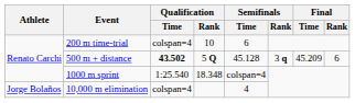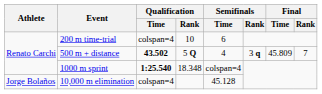500 m + distance | Semifinals / Time: 45.128 -> 4
500 m + distance | Final / Time: 45.209 -> 45.809
500 m + distance | Final / Rank: 6 -> 7
1000 m sprint | Qualification / Time: normal -> bold
10,000 m elimination | Semifinals / Time: 4 -> 45.128
